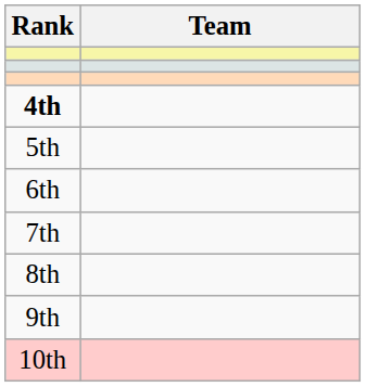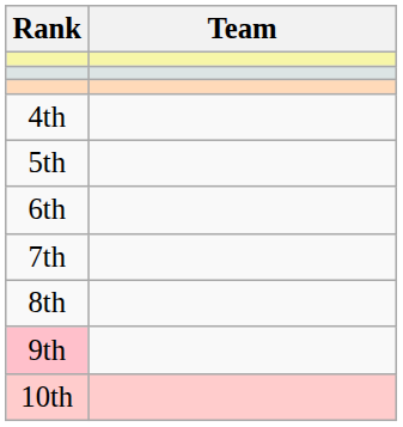row 5 | Rank: bold -> normal
row 10 | Rank: no background -> pink background
